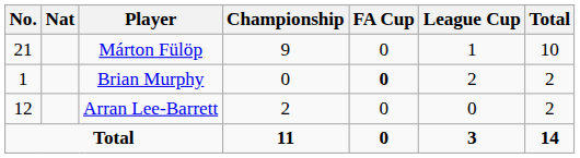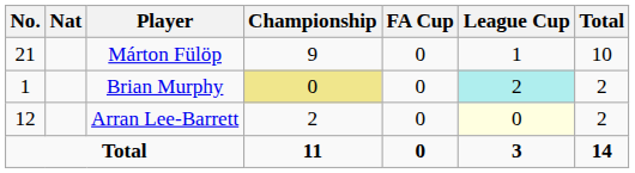Brian Murphy | Championship: no background -> khaki background
Brian Murphy | FA Cup: bold -> normal
Brian Murphy | League Cup: no background -> paleturquoise background
Arran Lee-Barrett | League Cup: no background -> lightyellow background
